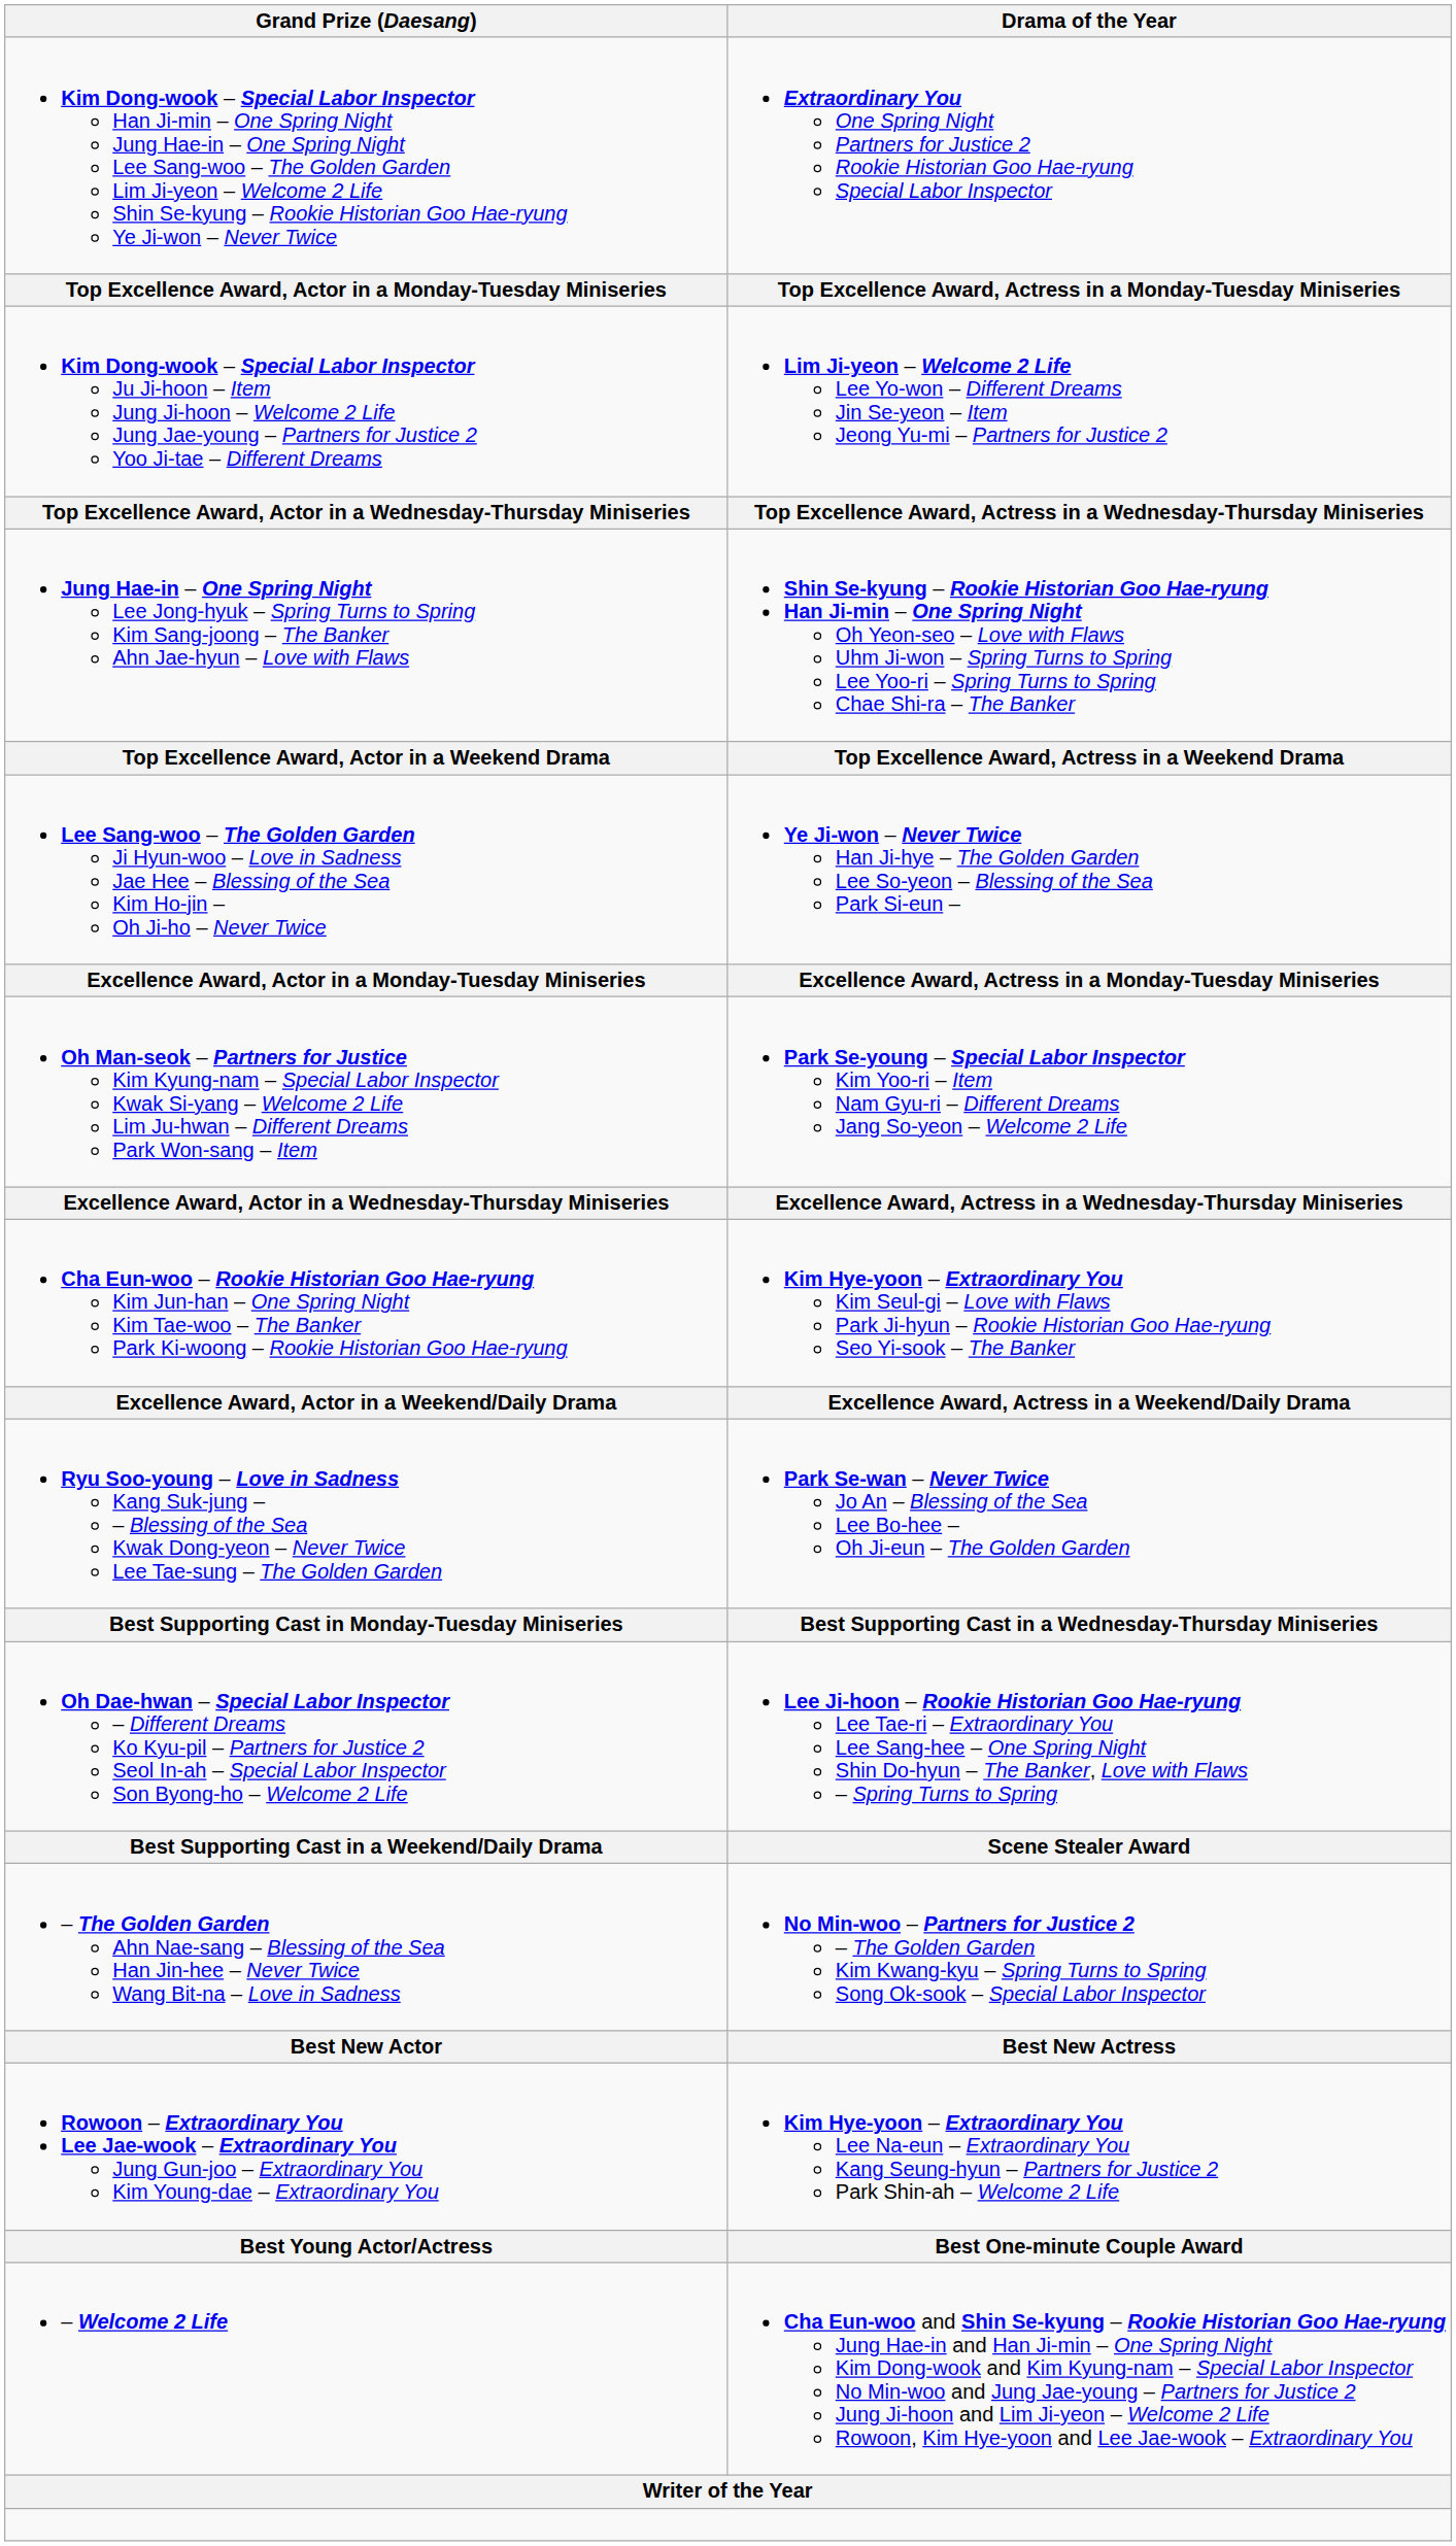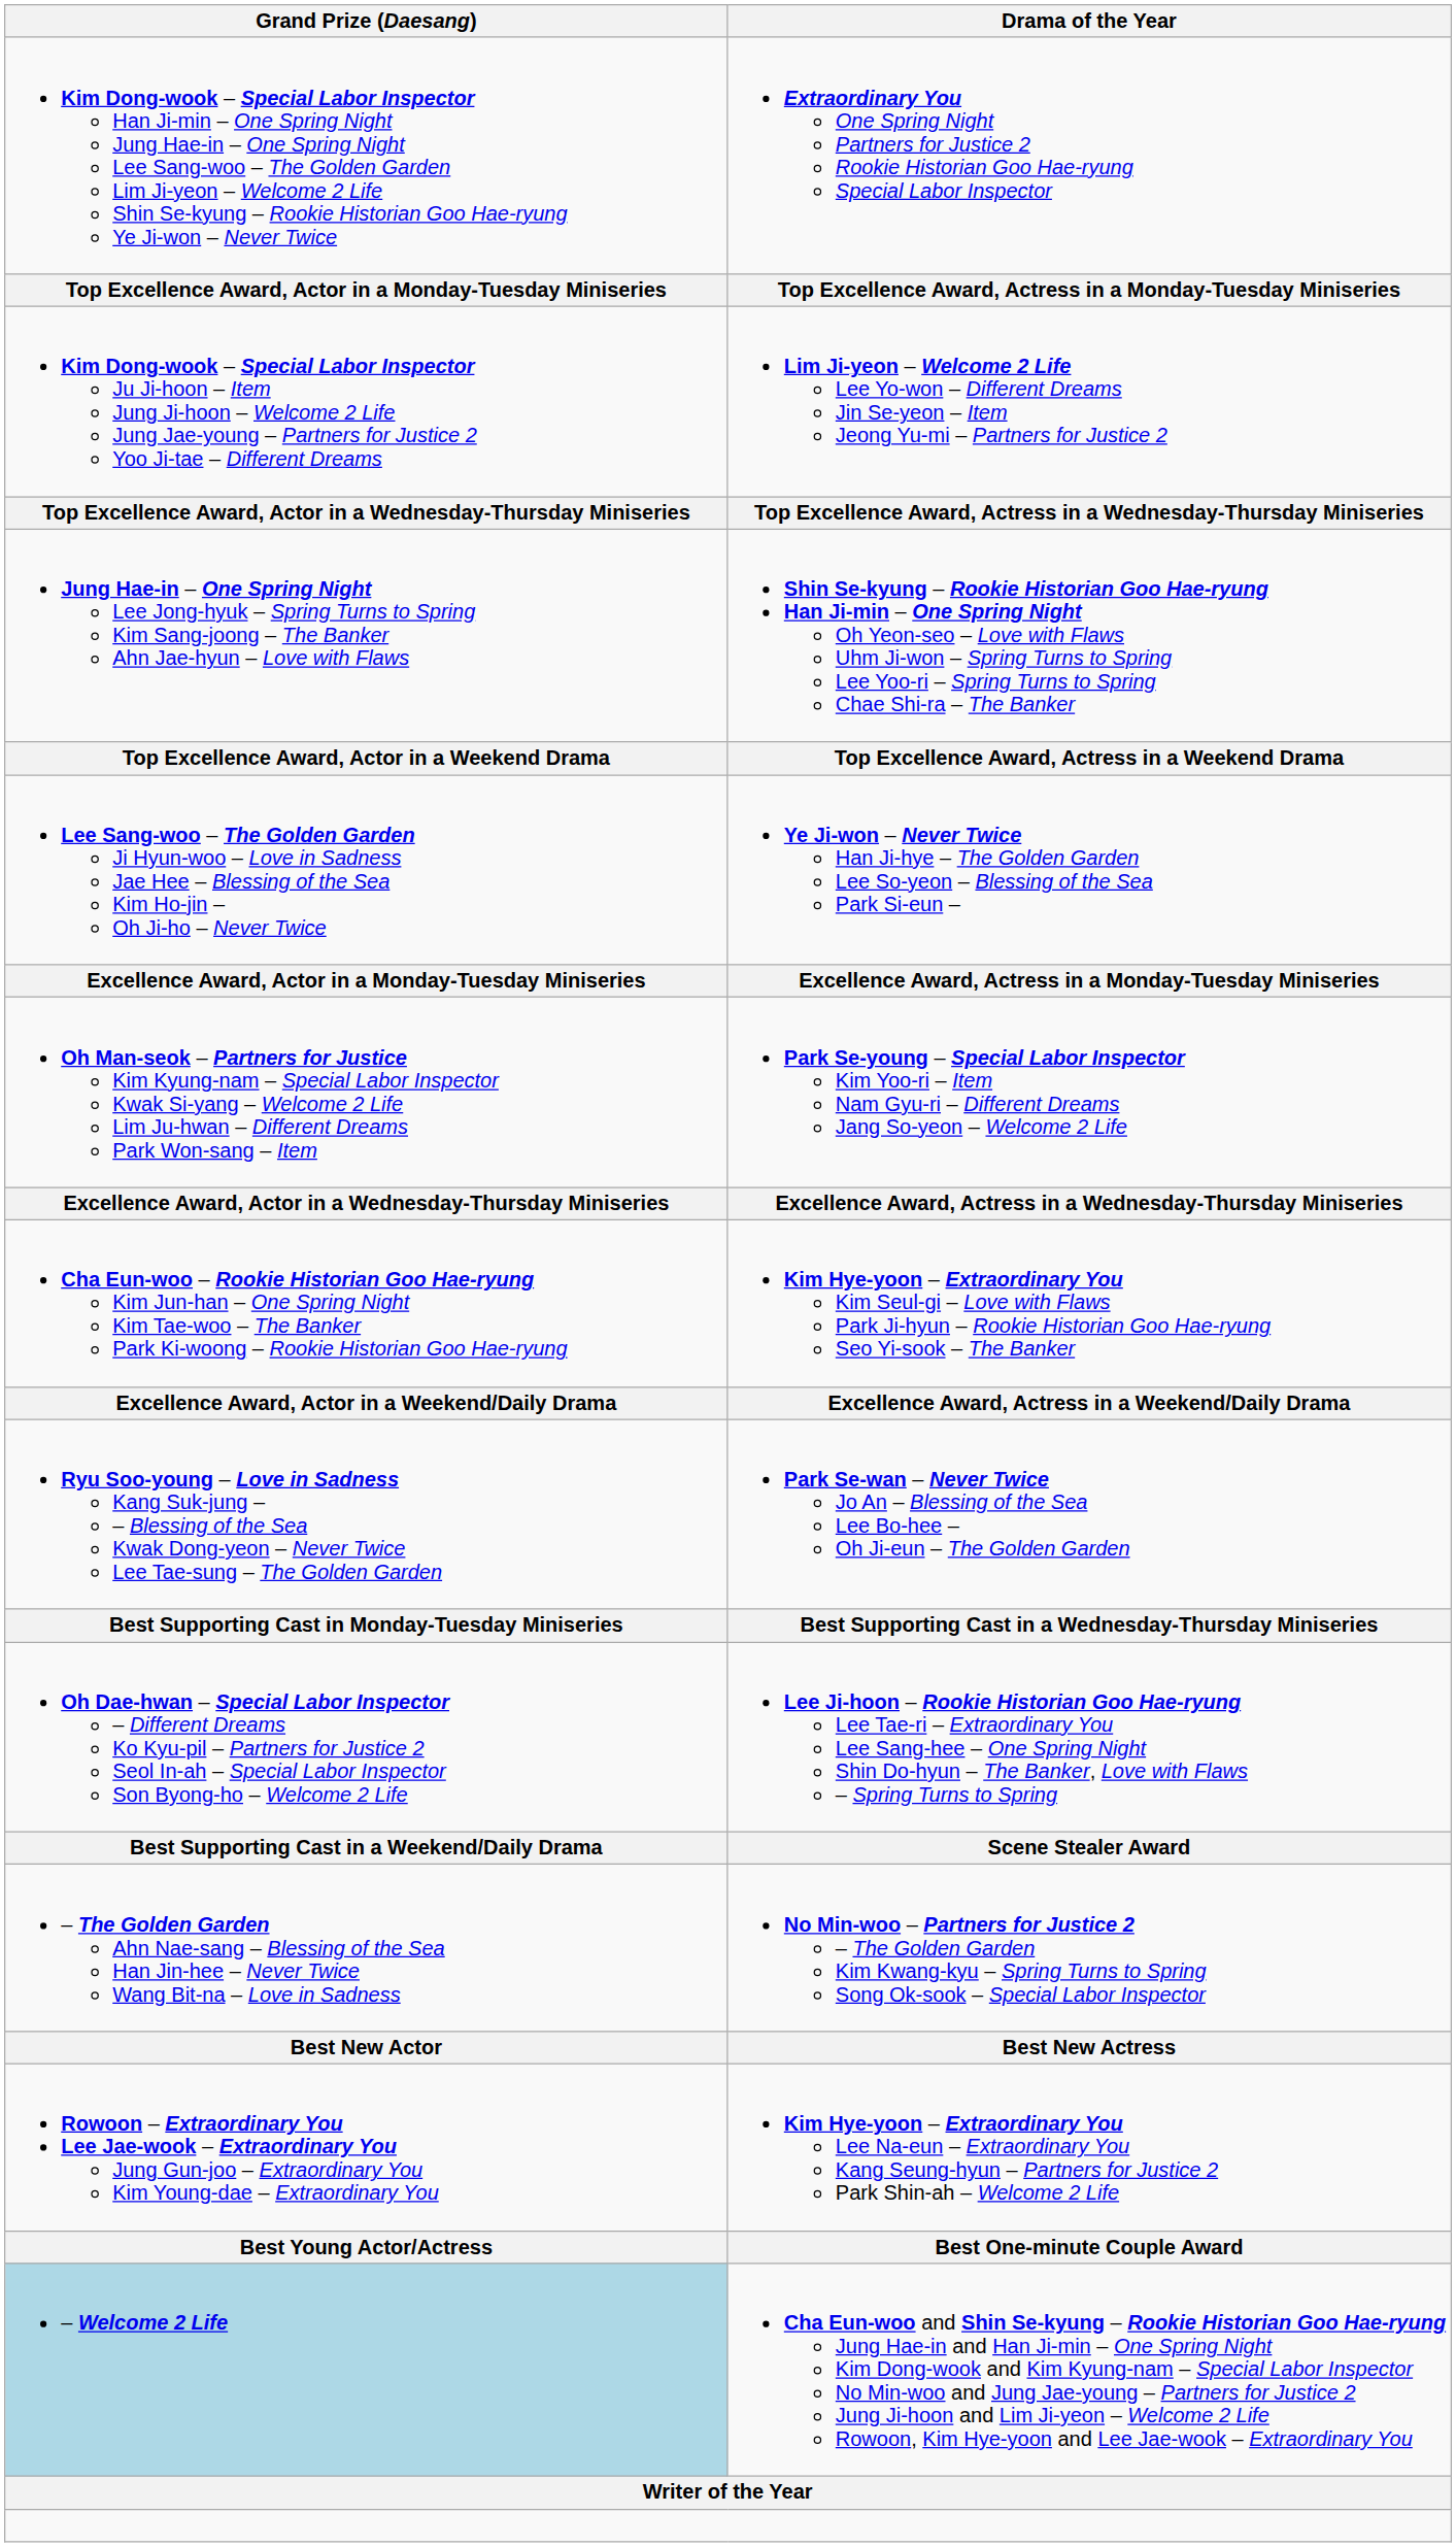– Welcome 2 Life | Grand Prize (Daesang): no background -> lightblue background
